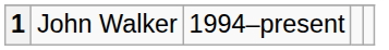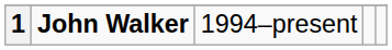1 | column 2: normal -> bold
